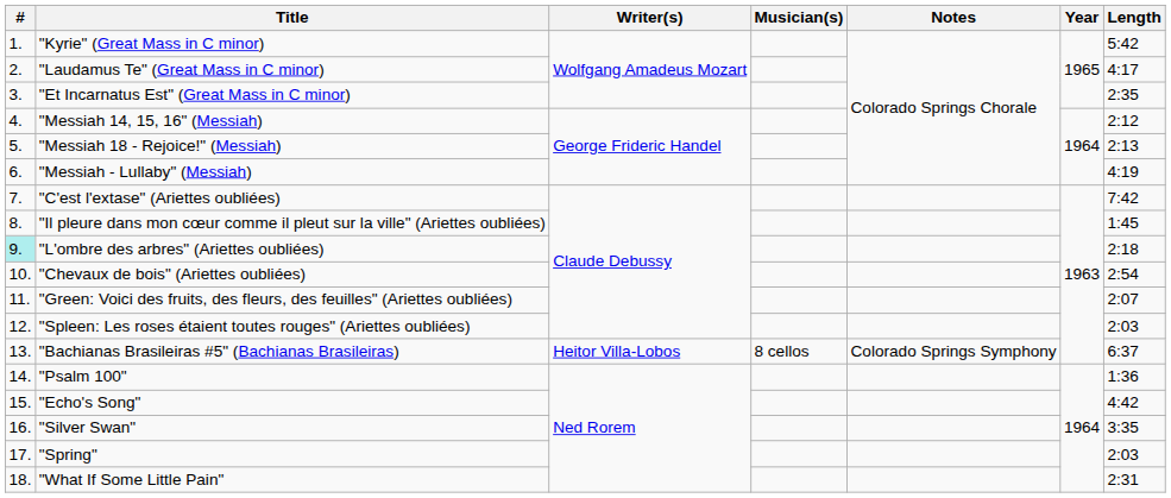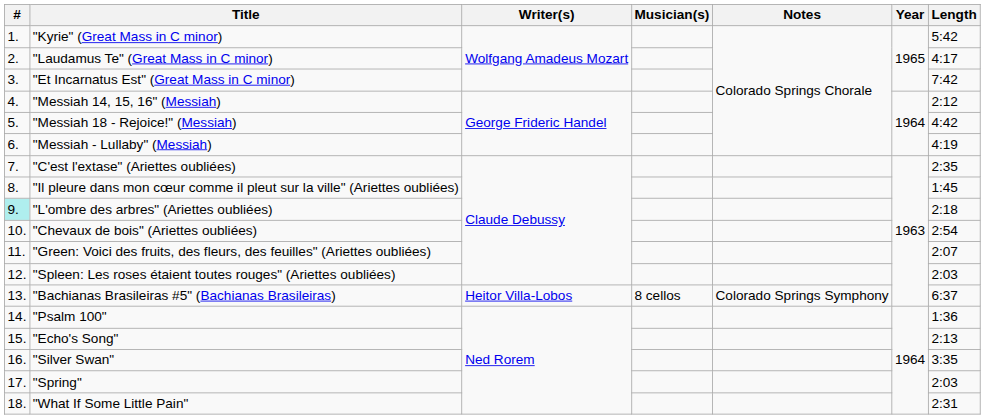"Et Incarnatus Est" (Great Mass in C minor) | Length: 2:35 -> 7:42
"Messiah 18 - Rejoice!" (Messiah) | Length: 2:13 -> 4:42
"C'est l'extase" (Ariettes oubliées) | Length: 7:42 -> 2:35
"Echo's Song" | Length: 4:42 -> 2:13
